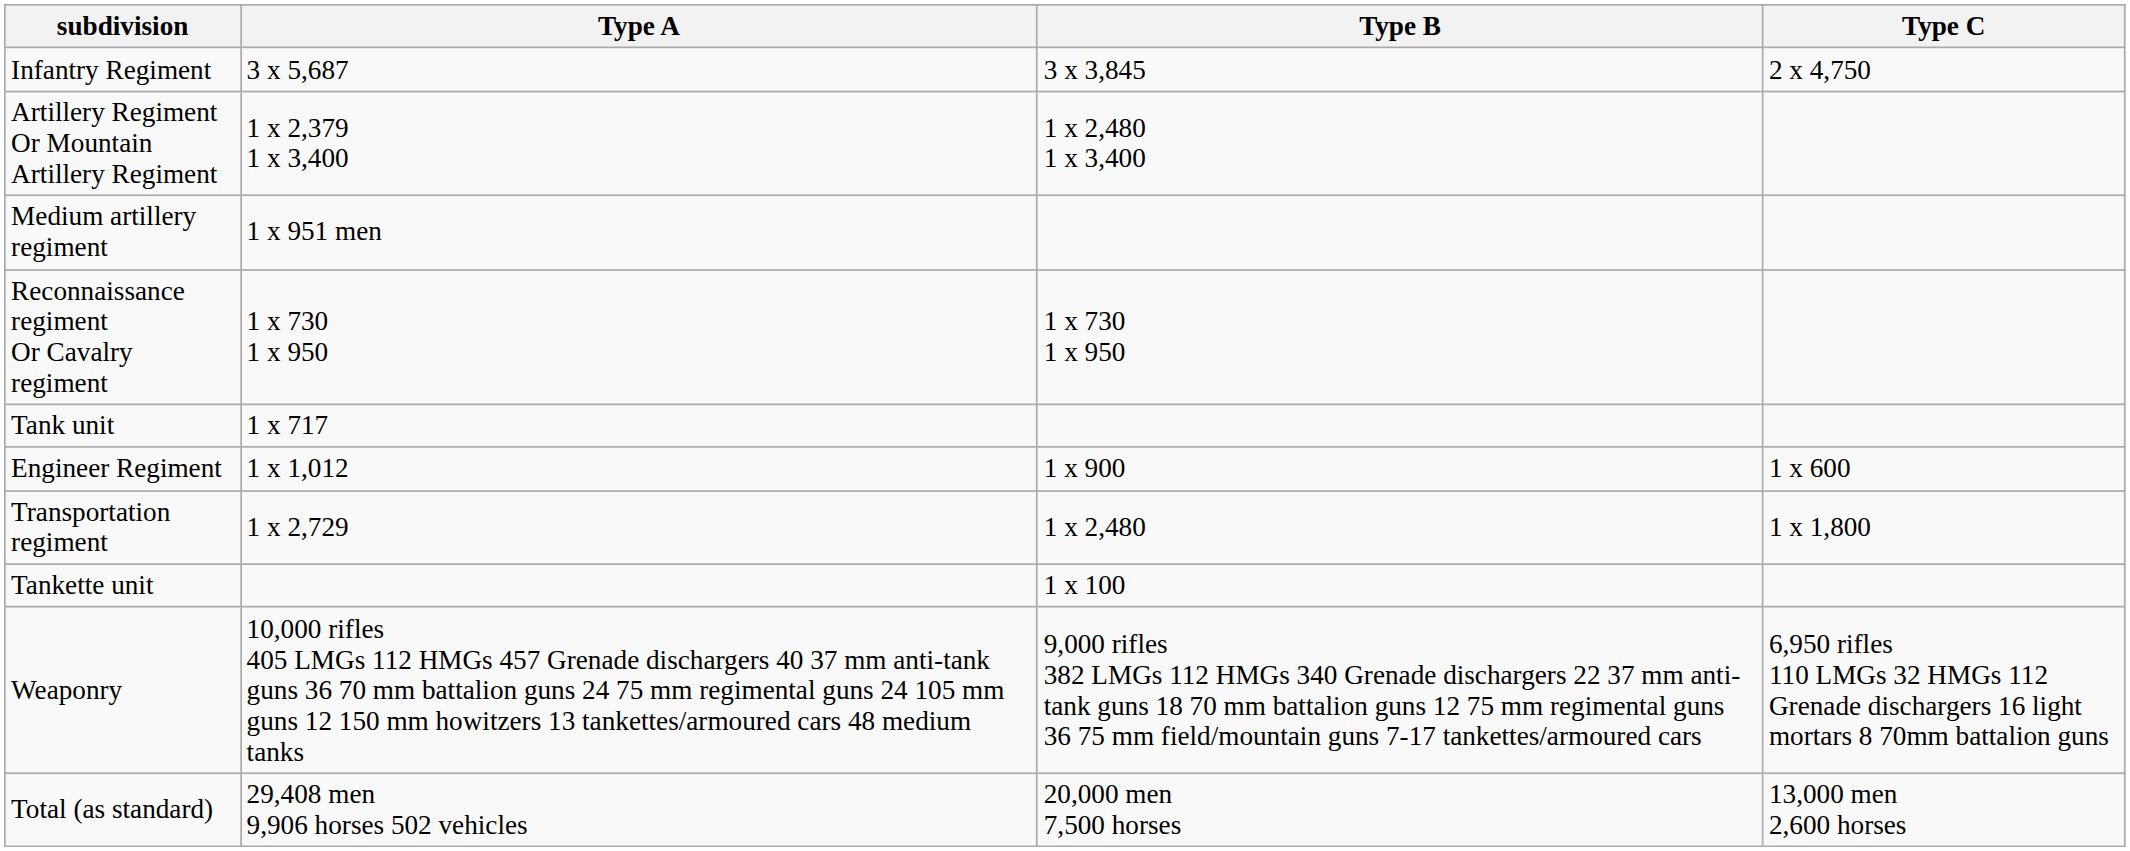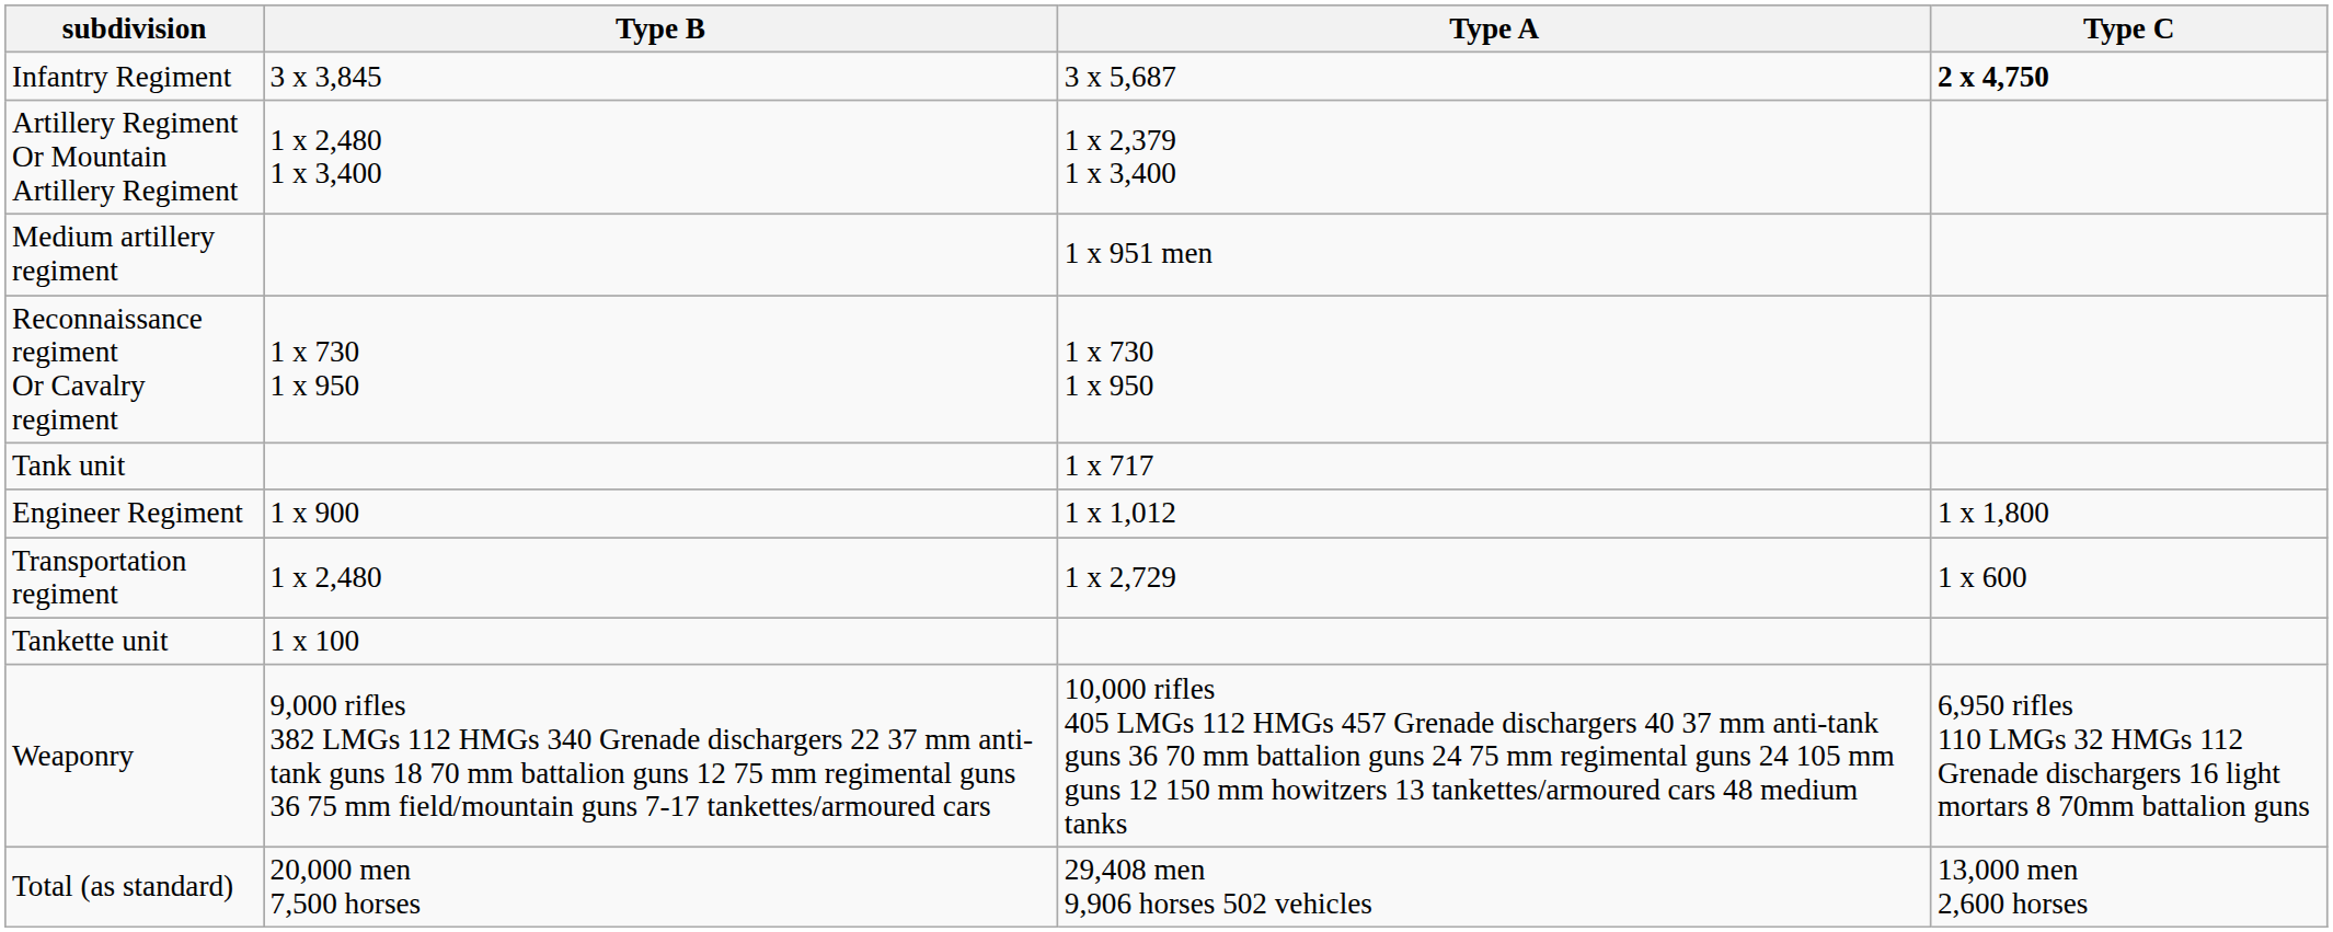columns swapped: Type A <-> Type B
Infantry Regiment | Type C: normal -> bold
Engineer Regiment | Type C: 1 x 600 -> 1 x 1,800
Transportation regiment | Type C: 1 x 1,800 -> 1 x 600
